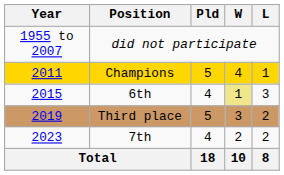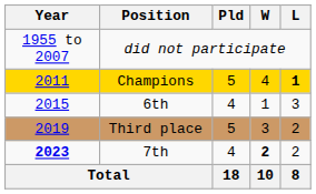Champions | L: normal -> bold
6th | W: khaki background -> no background
7th | Year: normal -> bold
7th | W: normal -> bold
